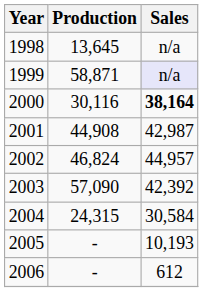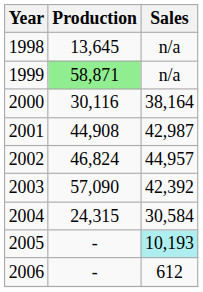1999 | Production: no background -> lightgreen background
1999 | Sales: lavender background -> no background
2000 | Sales: bold -> normal
2005 | Sales: no background -> paleturquoise background
